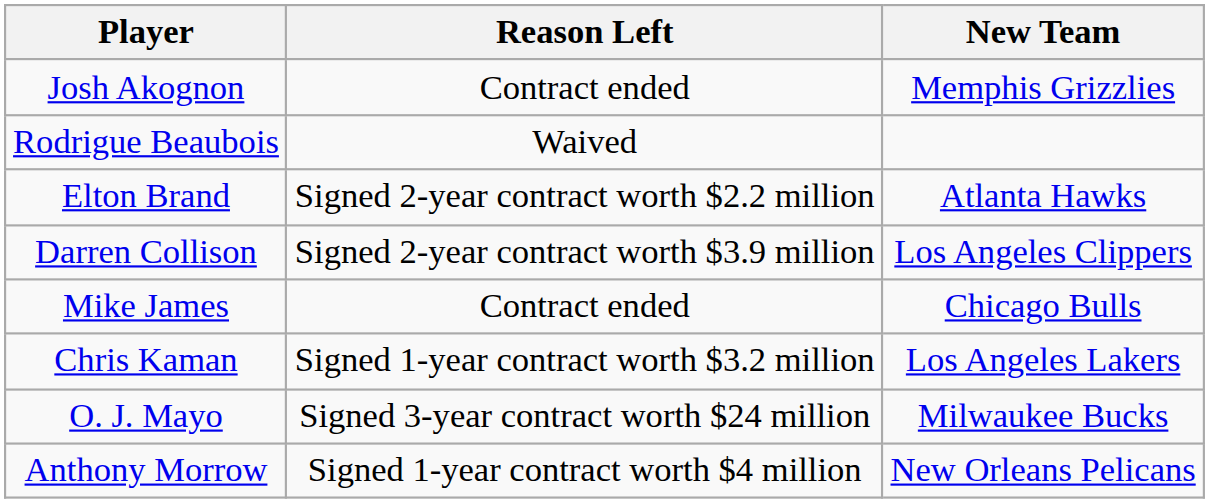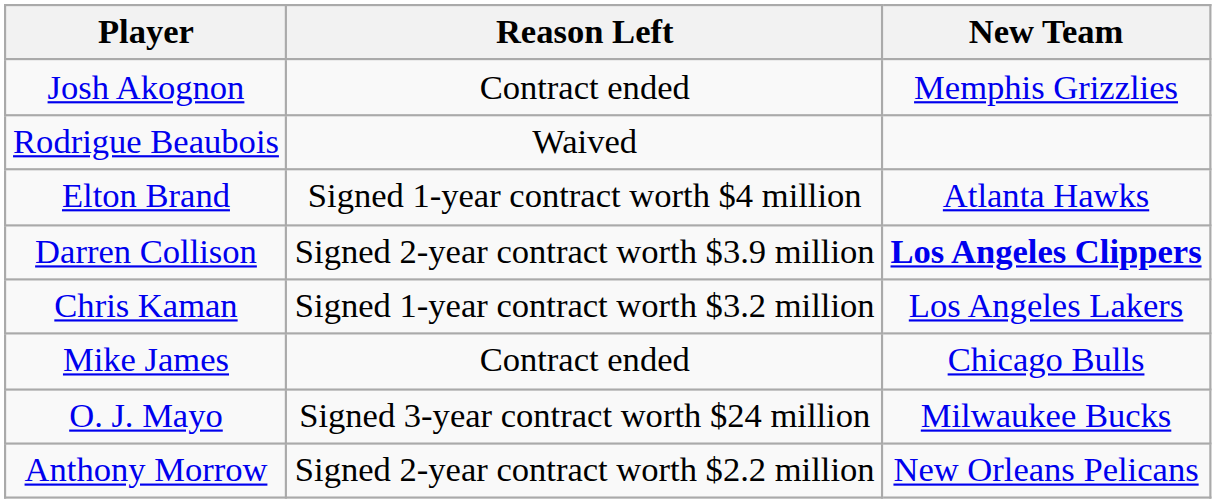Elton Brand | Reason Left: Signed 2-year contract worth $2.2 million -> Signed 1-year contract worth $4 million
Darren Collison | New Team: normal -> bold
rows swapped: Mike James <-> Chris Kaman
Anthony Morrow | Reason Left: Signed 1-year contract worth $4 million -> Signed 2-year contract worth $2.2 million
